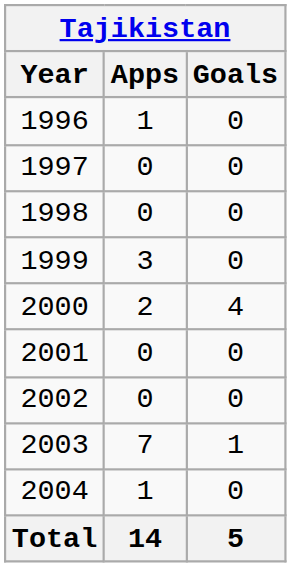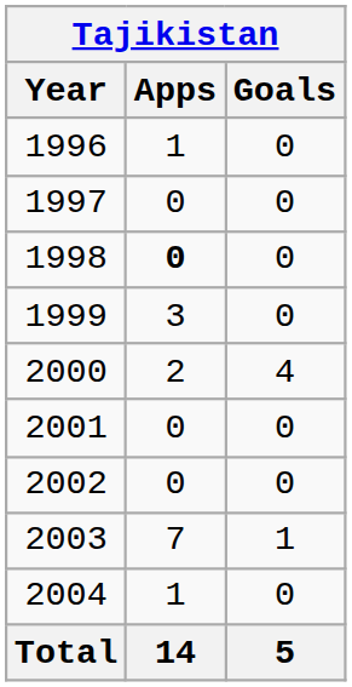1998 | Apps: normal -> bold
